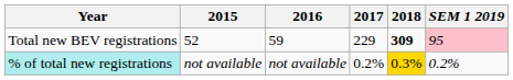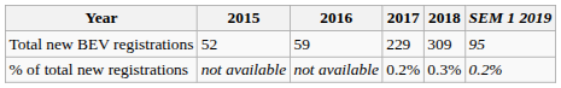row 2 | 2018: bold -> normal
row 2 | SEM 1 2019: pink background -> no background
row 3 | Year: paleturquoise background -> no background
row 3 | 2018: gold background -> no background
